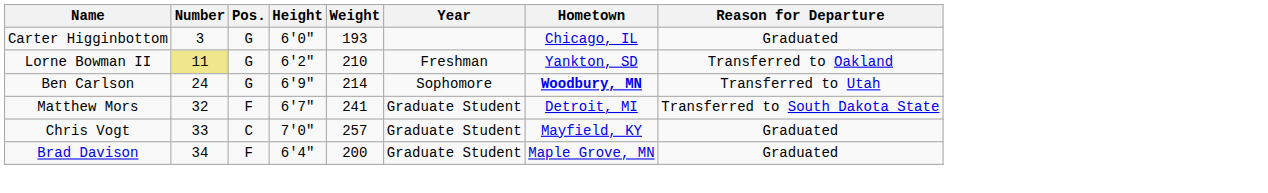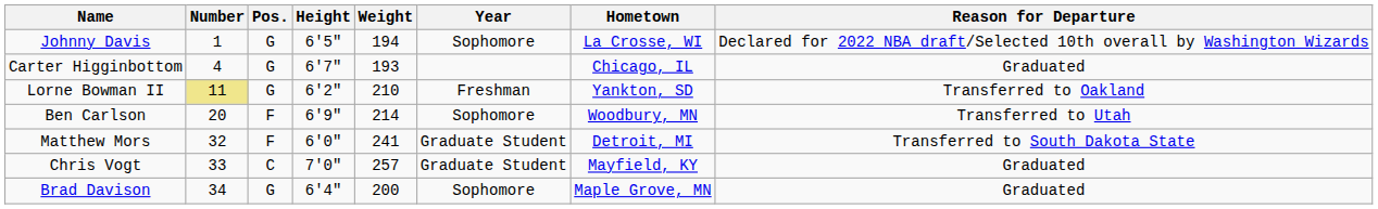+ row: Johnny Davis | 1 | G | 6'5" | 194 | Sophomore | La Crosse, WI | Declared for 2022 NBA draft/Selected 10th overall by Washington Wizards
Carter Higginbottom | Number: 3 -> 4
Carter Higginbottom | Height: 6'0" -> 6'7"
Ben Carlson | Number: 24 -> 20
Ben Carlson | Pos.: G -> F
Ben Carlson | Hometown: bold -> normal
Matthew Mors | Height: 6'7" -> 6'0"
Brad Davison | Pos.: F -> G
Brad Davison | Year: Graduate Student -> Sophomore
